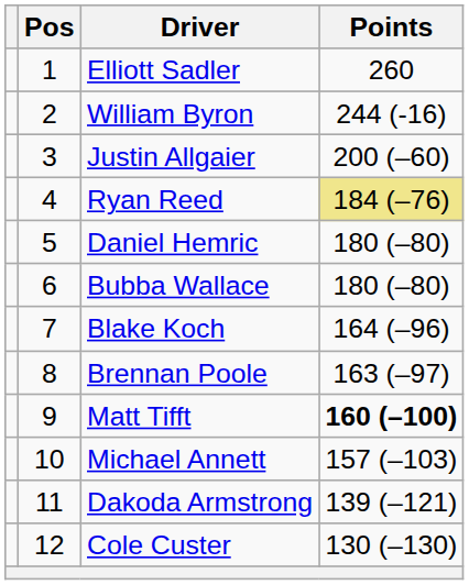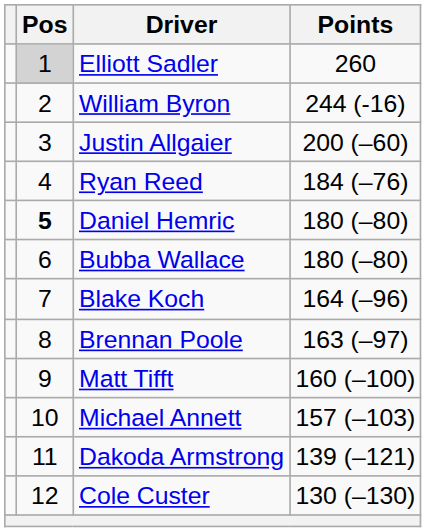Elliott Sadler | Pos: no background -> lightgrey background
Ryan Reed | Points: khaki background -> no background
Daniel Hemric | Pos: normal -> bold
Matt Tifft | Points: bold -> normal
